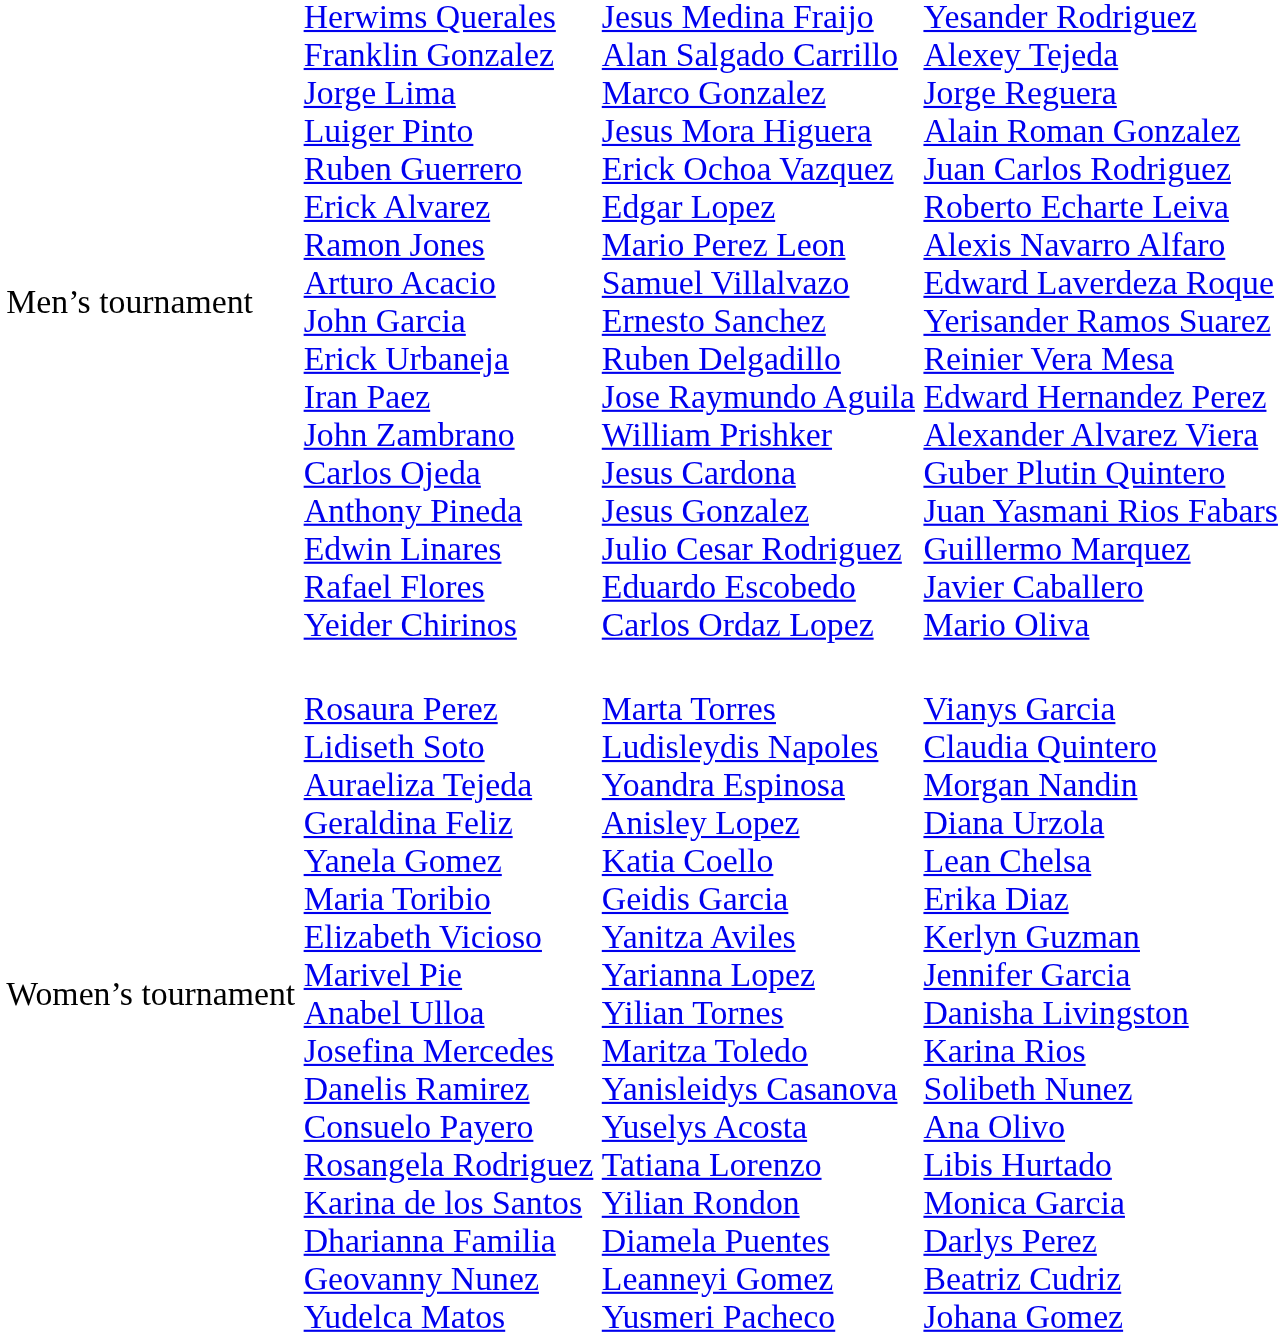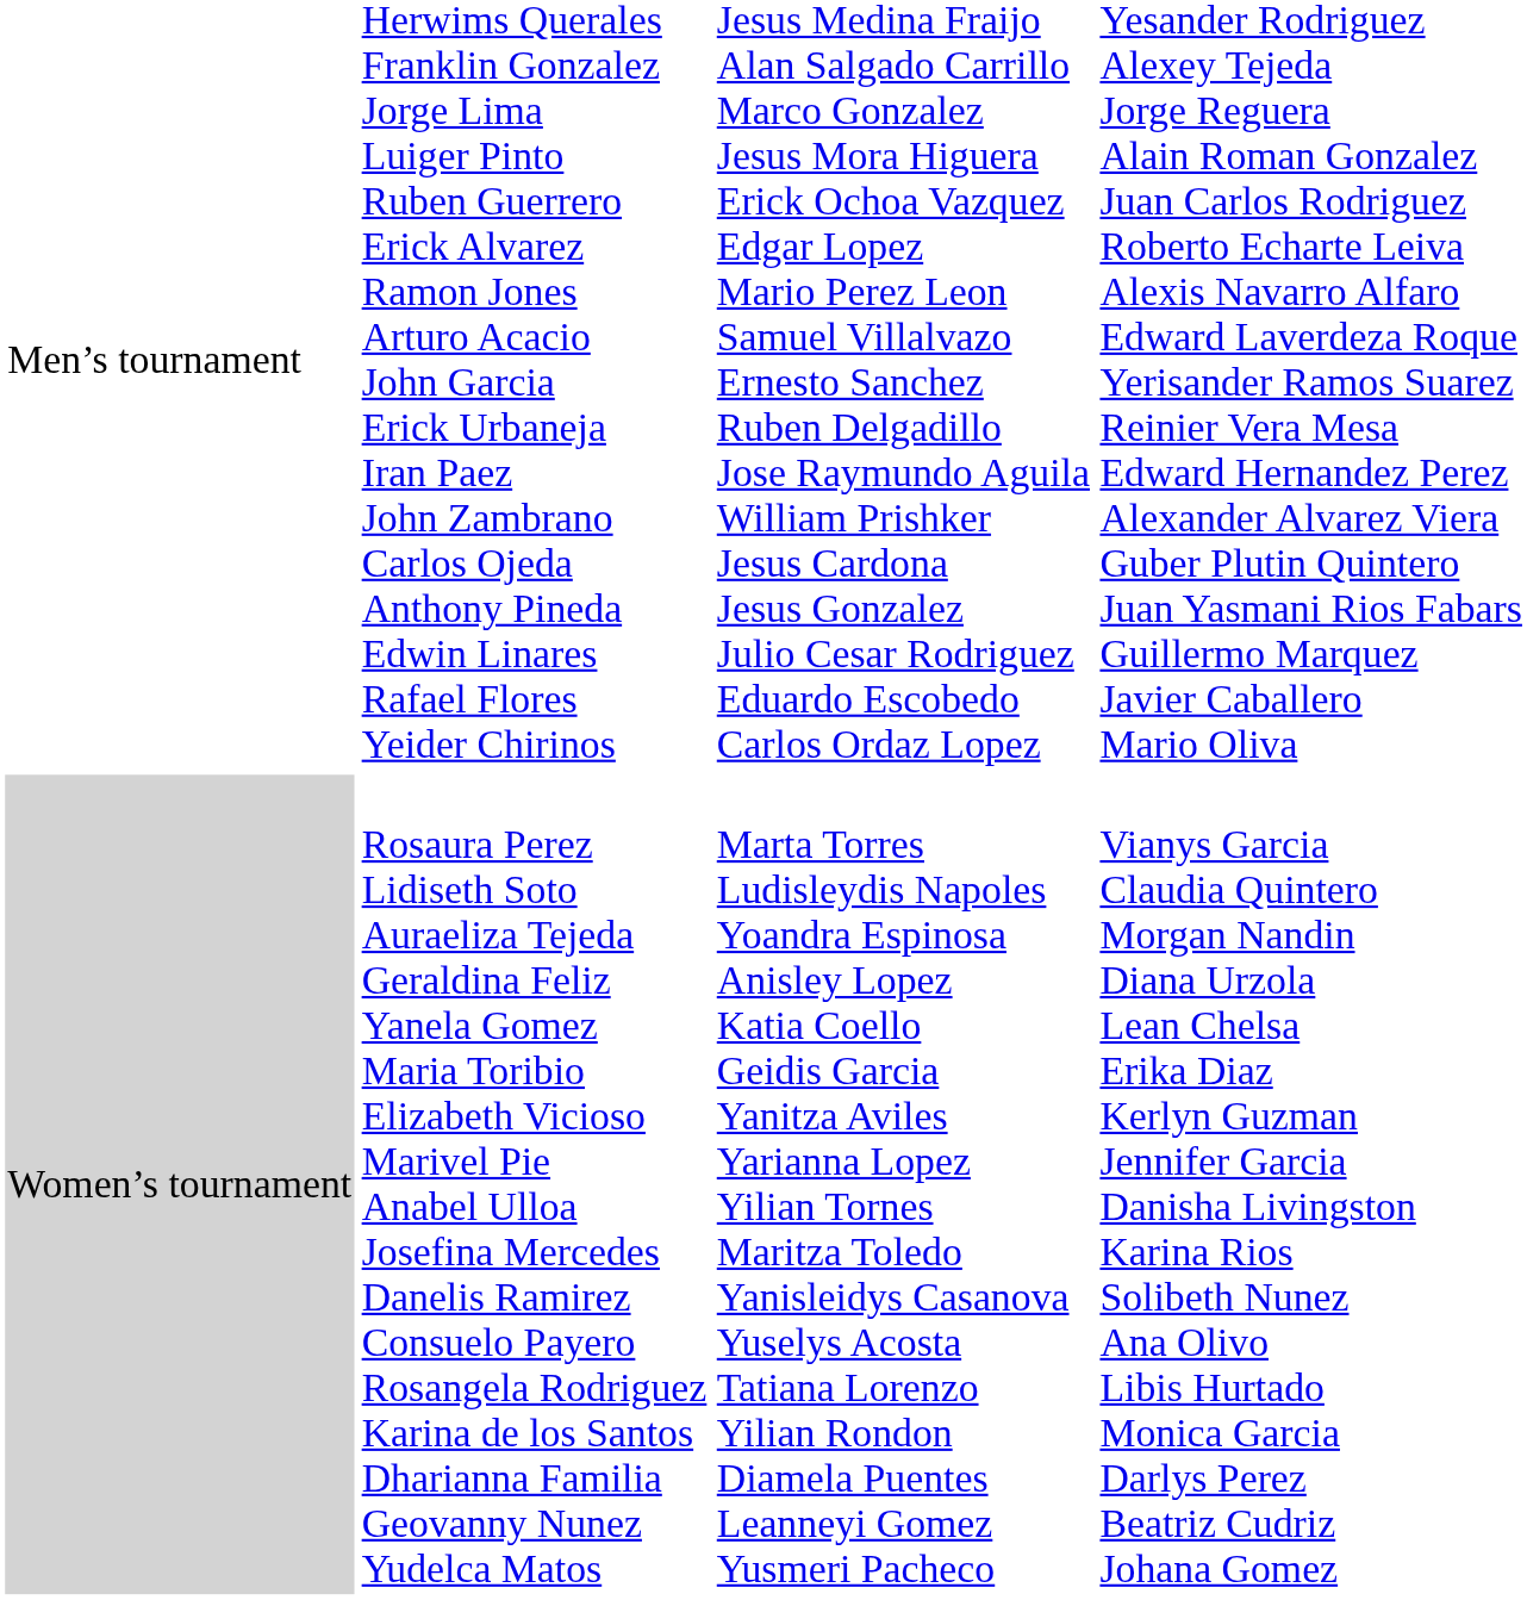Women’s tournament | column 1: no background -> lightgrey background
